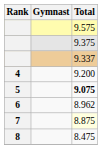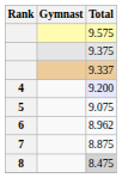9.200 | Total: no background -> lavender background
9.075 | Total: bold -> normal
8.875 | Total: lightyellow background -> no background
8.475 | Total: no background -> lightgrey background
